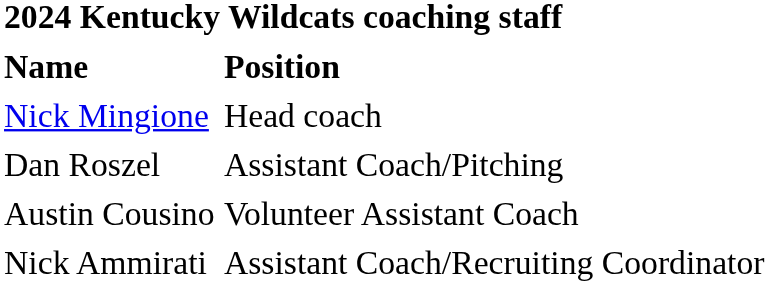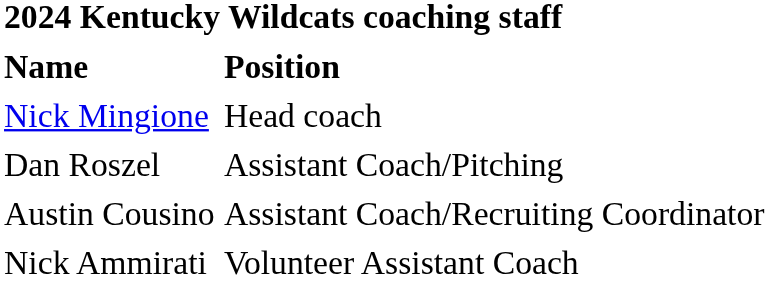Austin Cousino | Position: Volunteer Assistant Coach -> Assistant Coach/Recruiting Coordinator
Nick Ammirati | Position: Assistant Coach/Recruiting Coordinator -> Volunteer Assistant Coach
